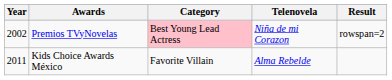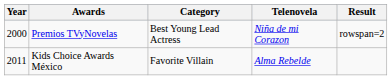Premios TVyNovelas | Year: 2002 -> 2000
Premios TVyNovelas | Category: pink background -> no background
